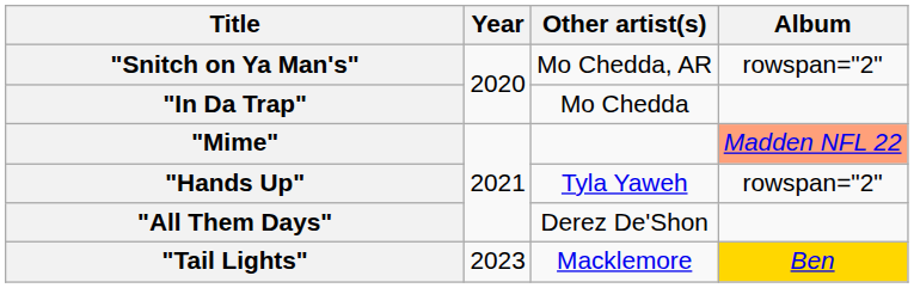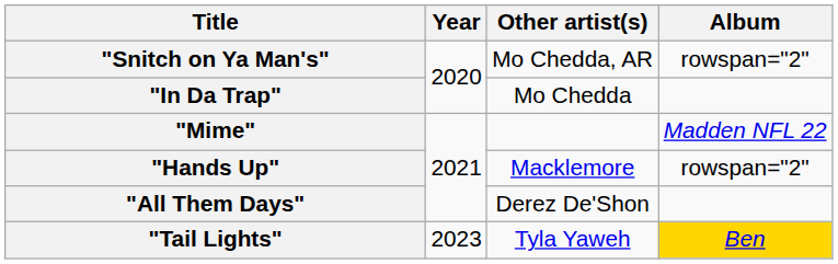"Mime" | Album: lightsalmon background -> no background
"Hands Up" | Other artist(s): Tyla Yaweh -> Macklemore
"Tail Lights" | Other artist(s): Macklemore -> Tyla Yaweh
